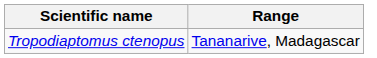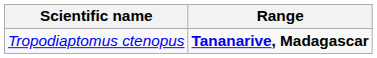Tropodiaptomus ctenopus | Range: normal -> bold
